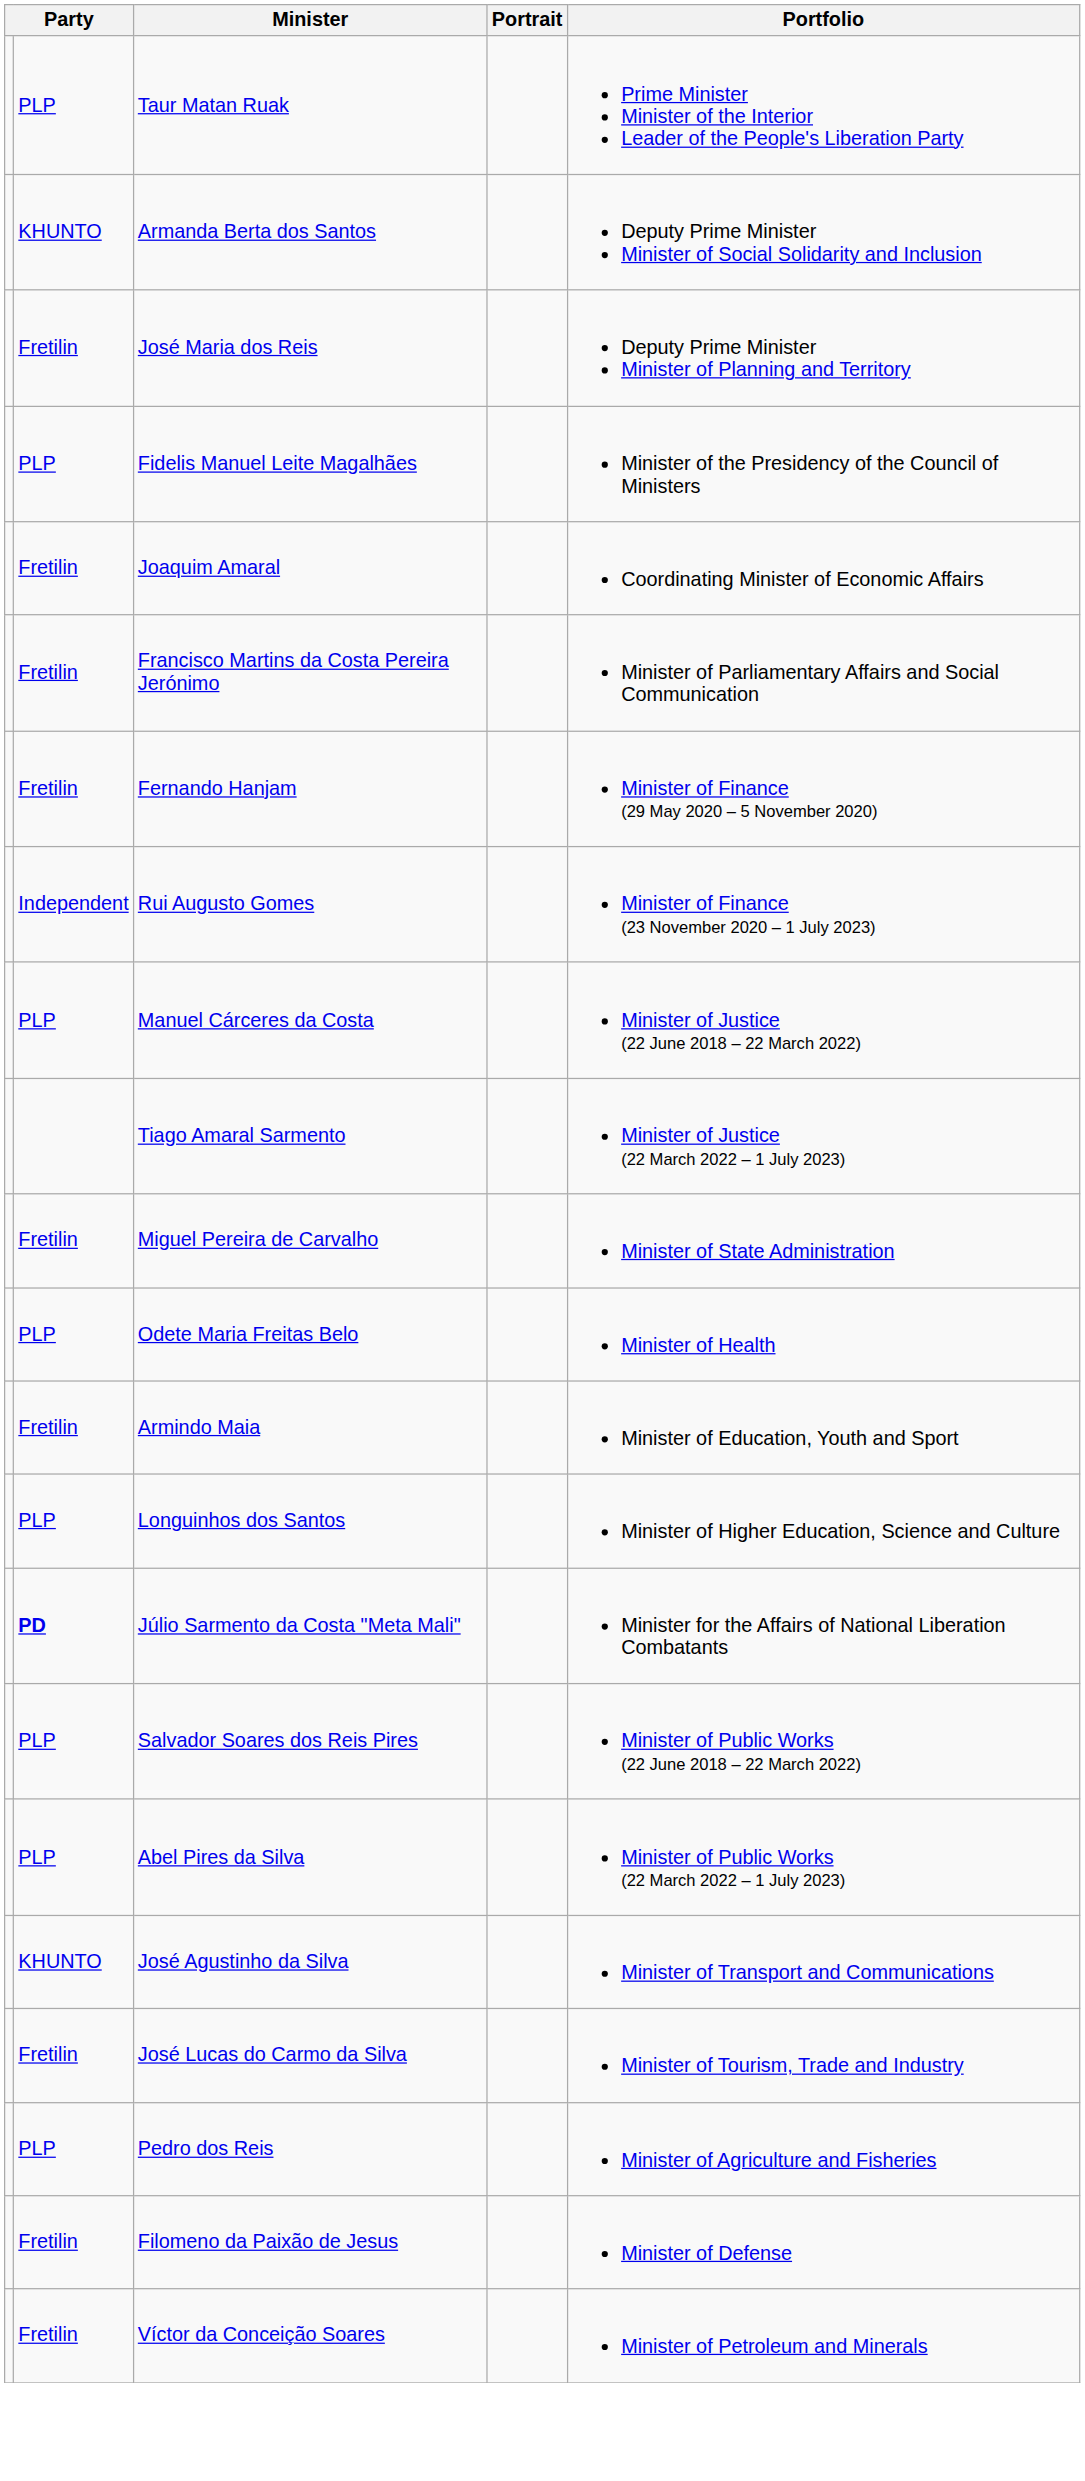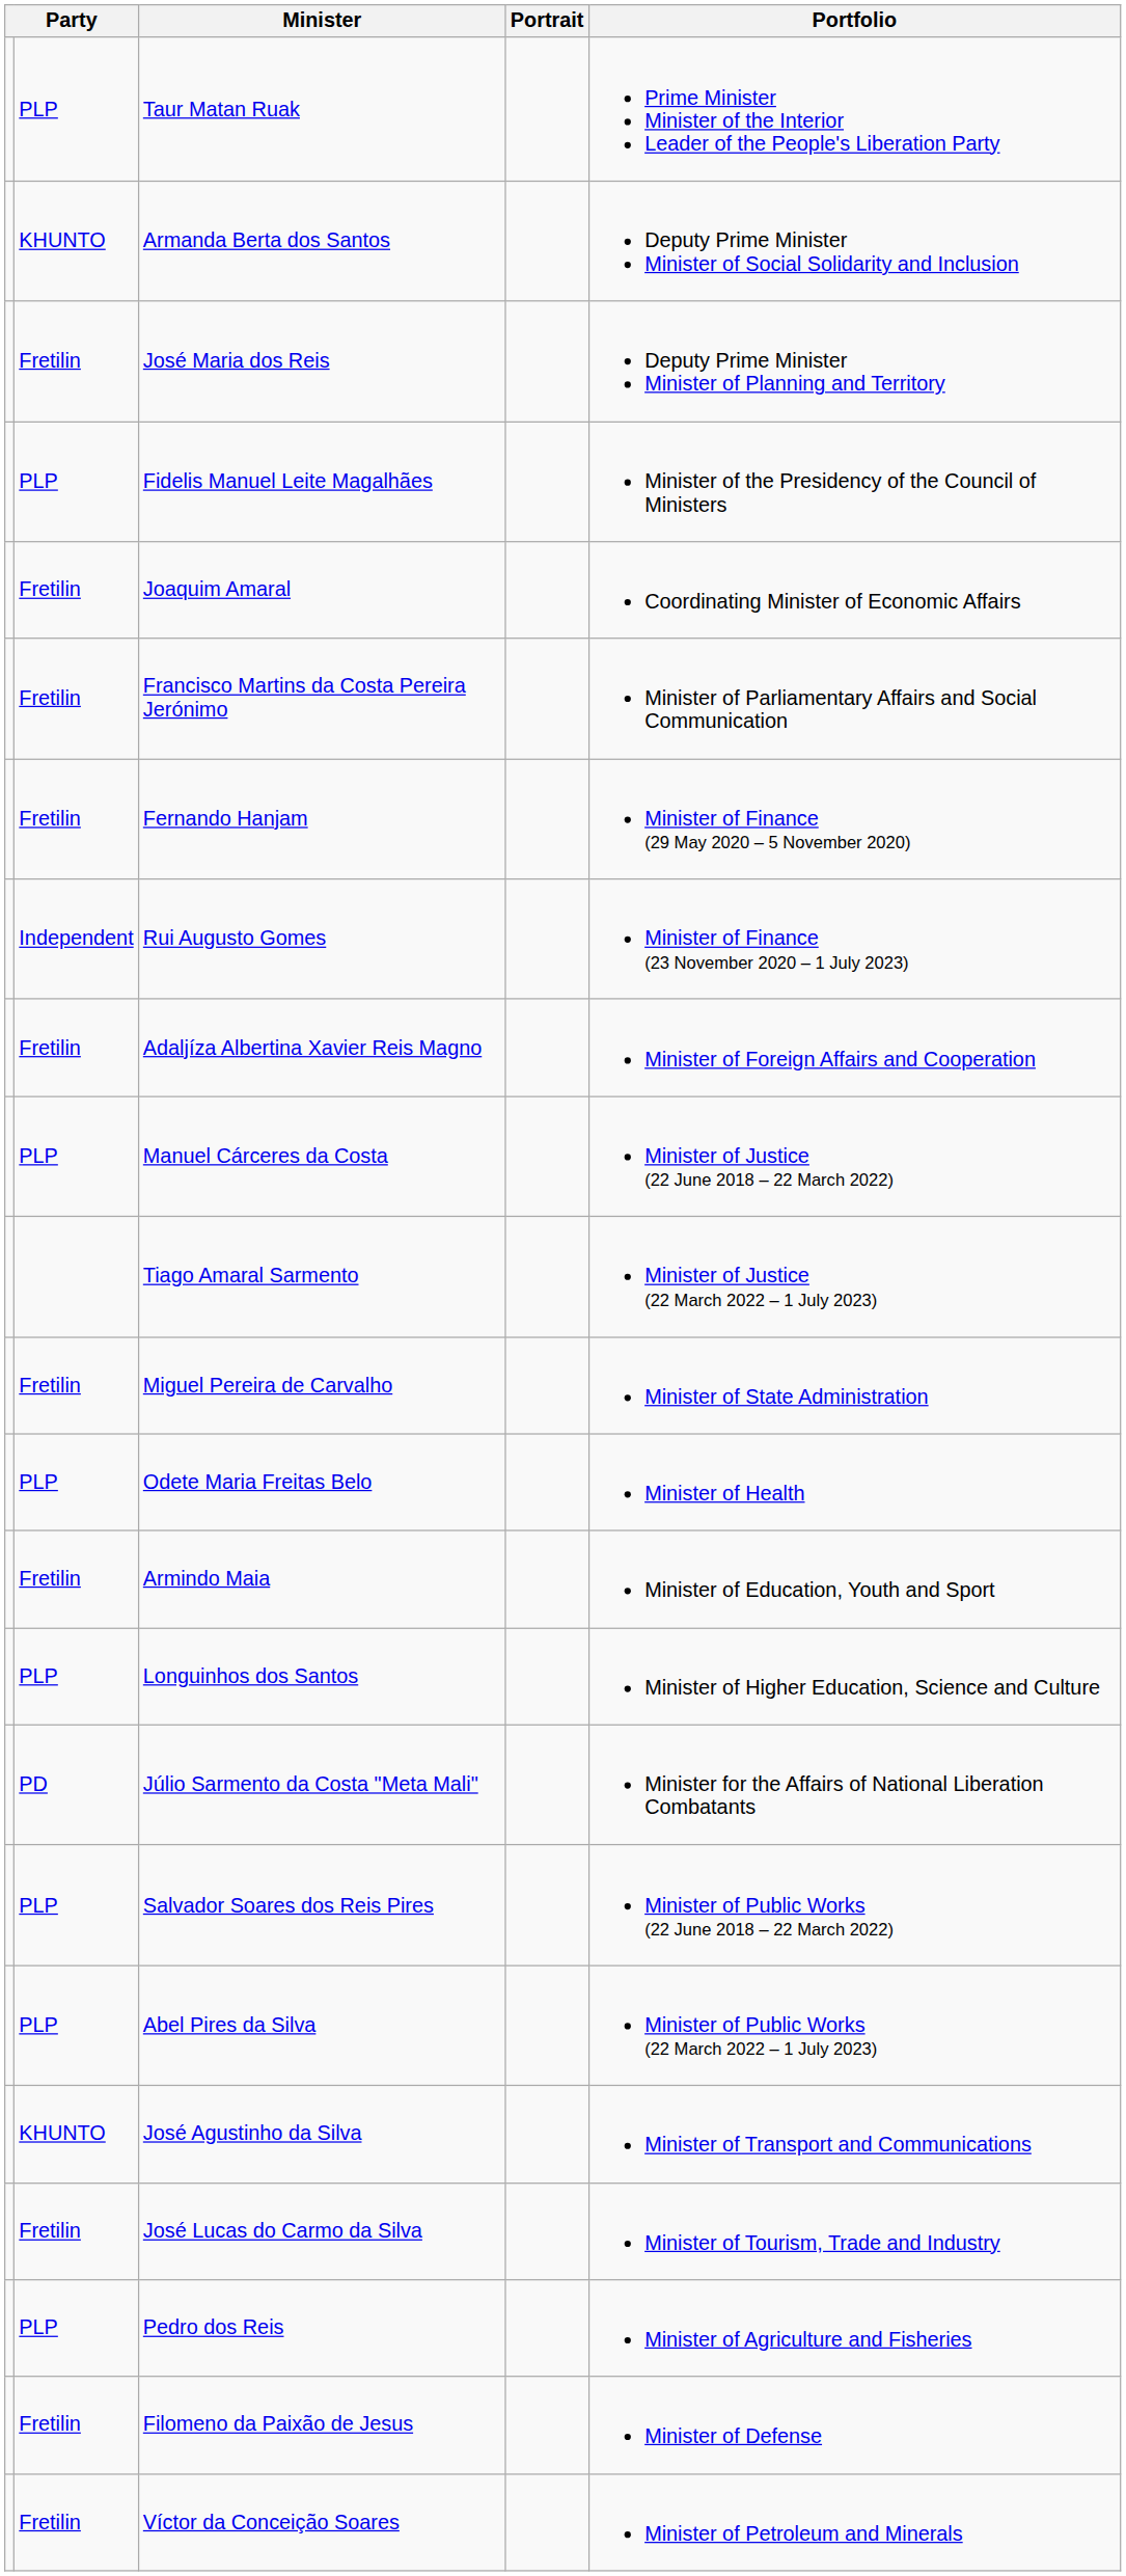+ row: Fretilin | Adaljíza Albertina Xavier Reis Magno | Minister of Foreign Affairs and Cooperation
Júlio Sarmento da Costa "Meta Mali" | column 2: bold -> normal
